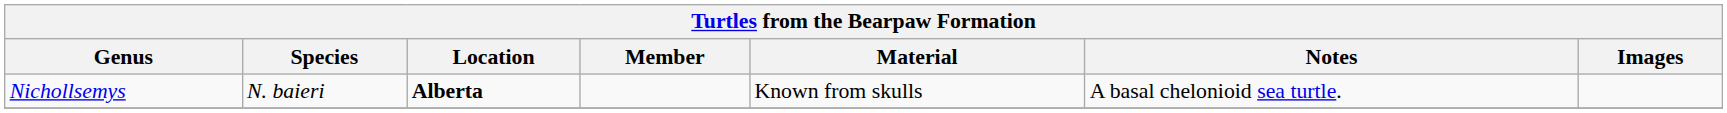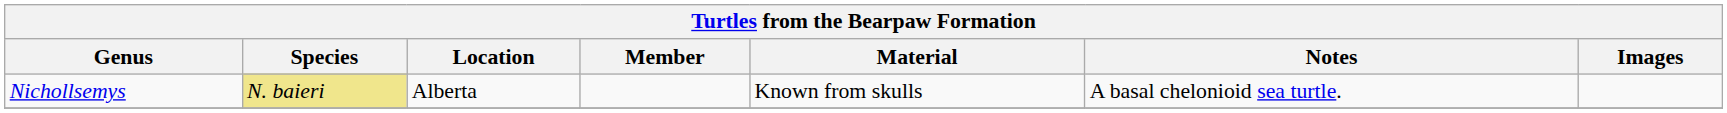Nichollsemys | Species: no background -> khaki background
Nichollsemys | Location: bold -> normal
